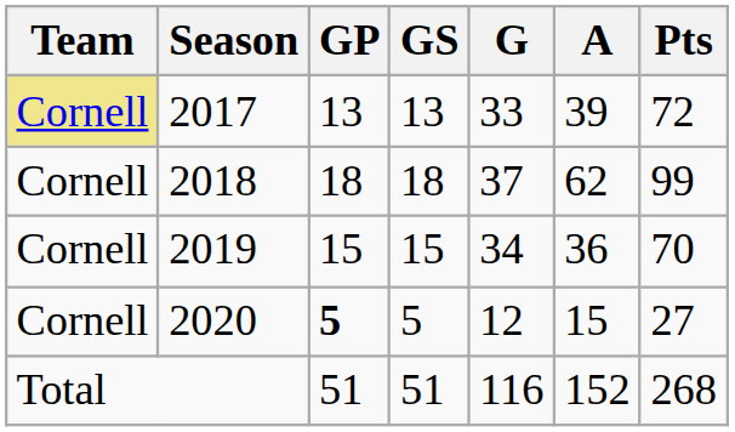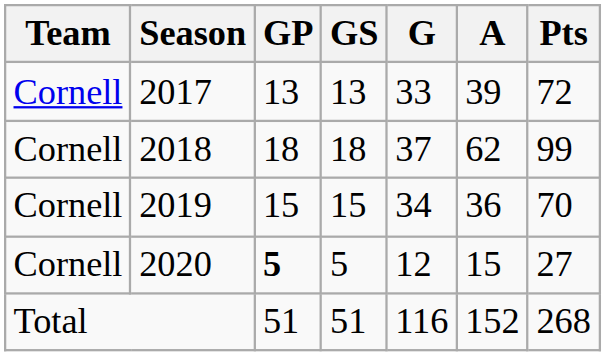2017 | Team: khaki background -> no background
